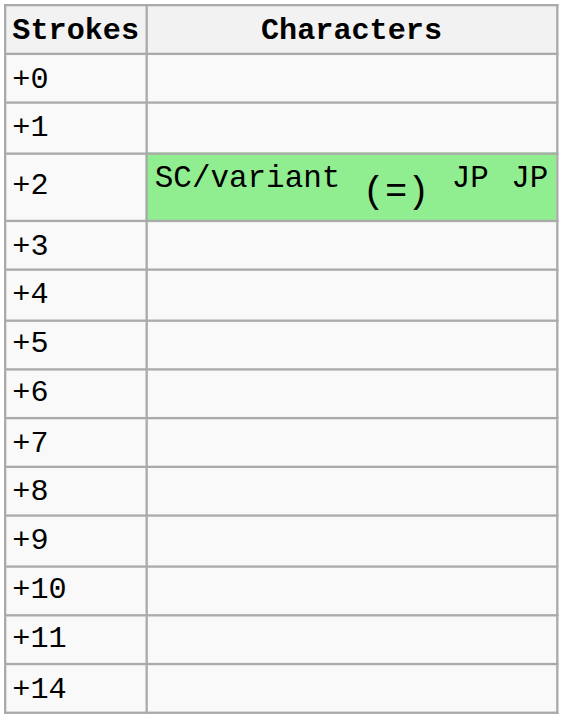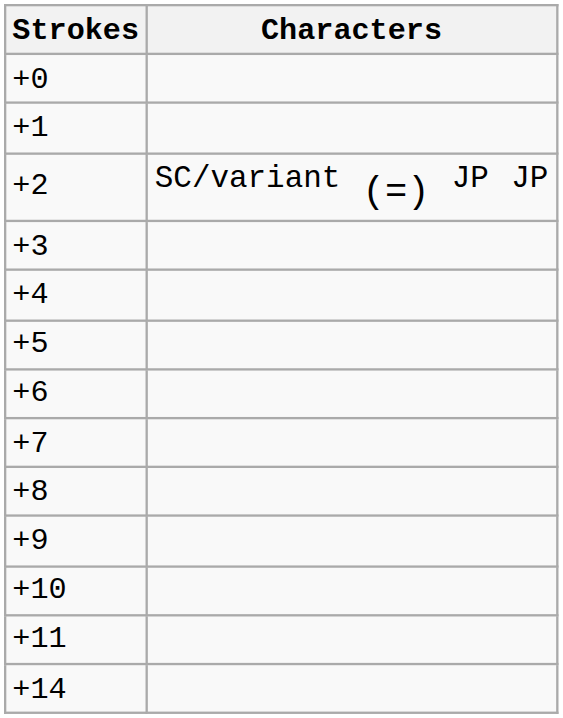+2 | Characters: lightgreen background -> no background
